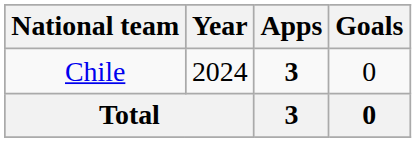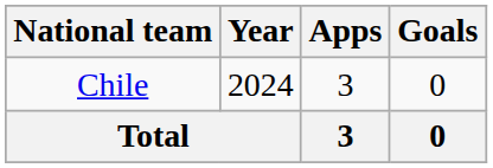Chile | Apps: bold -> normal
